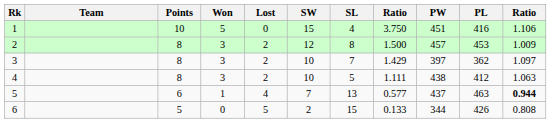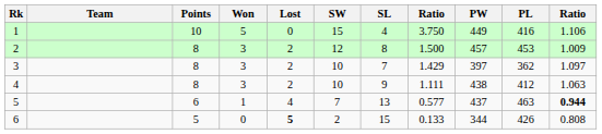row 2 | PW: 451 -> 449
row 5 | SL: 5 -> 9
row 7 | Lost: normal -> bold
